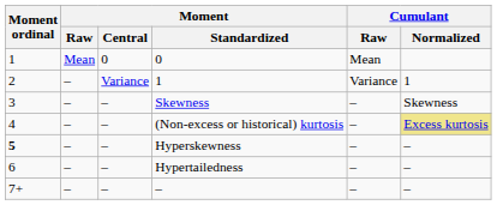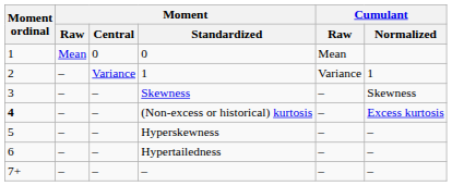(Non-excess or historical) kurtosis | Moment ordinal: normal -> bold
(Non-excess or historical) kurtosis | Cumulant / Normalized: khaki background -> no background
Hyperskewness | Moment ordinal: bold -> normal
